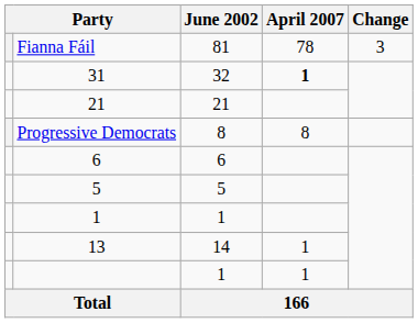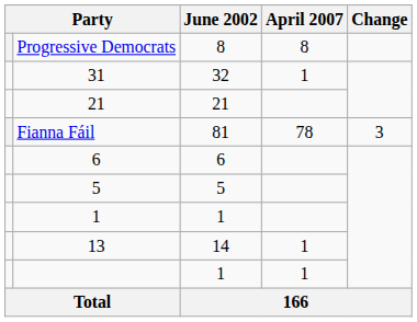rows swapped: Fianna Fáil <-> Progressive Democrats
31 | April 2007: bold -> normal
